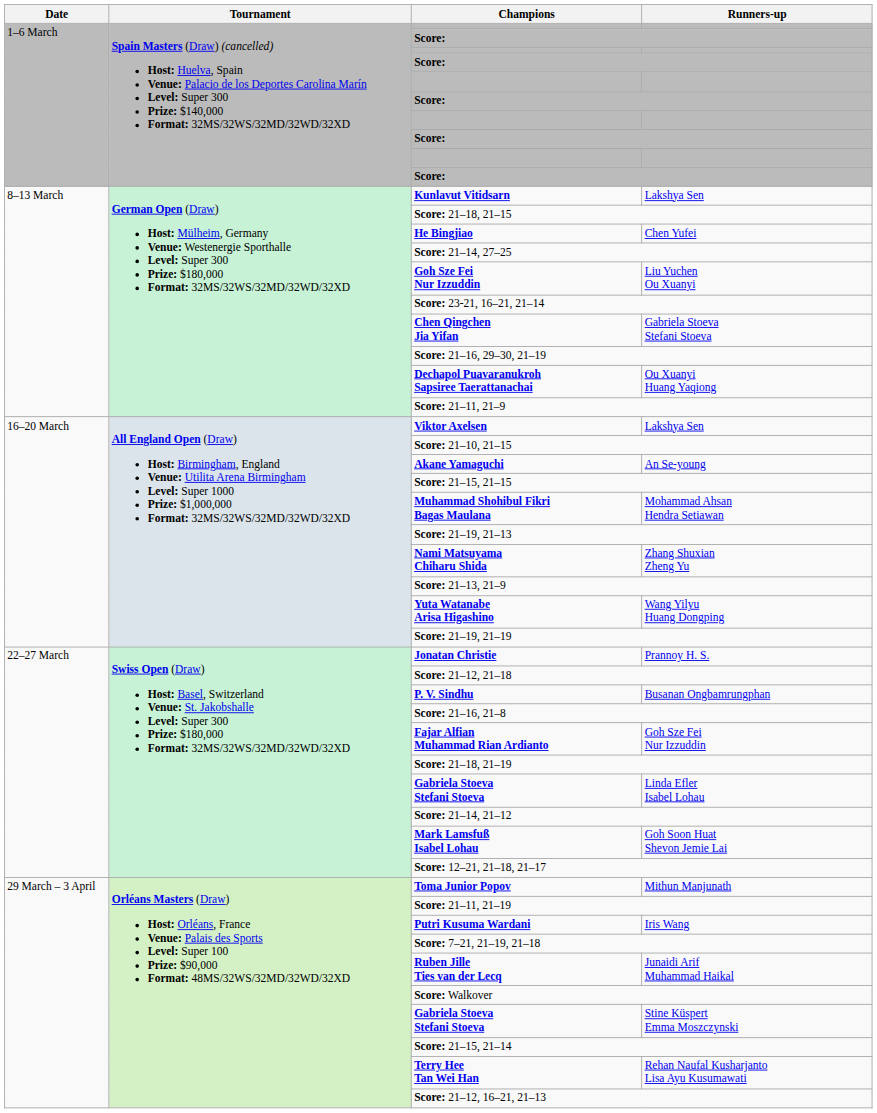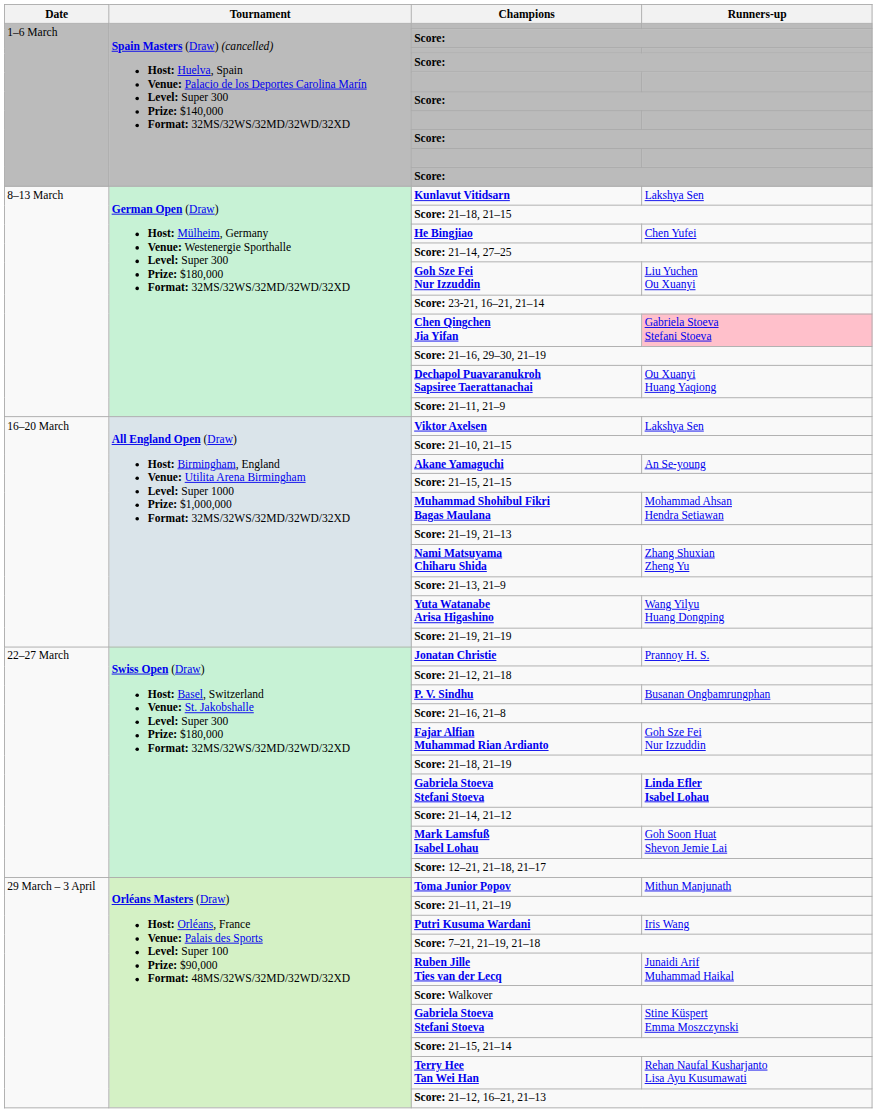Chen Qingchen Jia Yifan | Runners-up: no background -> pink background
Gabriela Stoeva Stefani Stoeva / Linda Efler Isabel Lohau | Runners-up: normal -> bold
